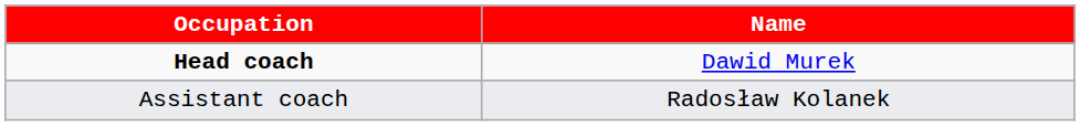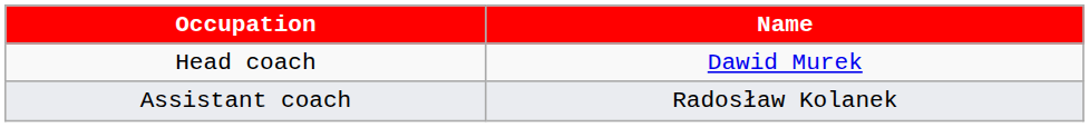Head coach | Occupation: bold -> normal
